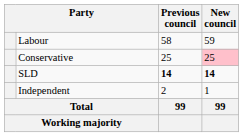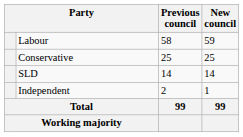Conservative | New council: pink background -> no background
SLD | Previous council: bold -> normal
SLD | New council: bold -> normal
